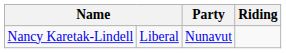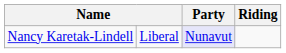Nancy Karetak-Lindell | Party: no background -> lavender background
